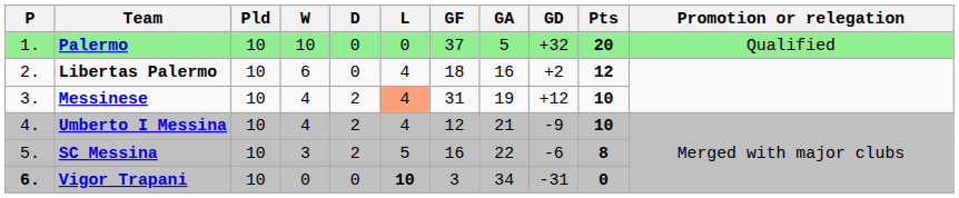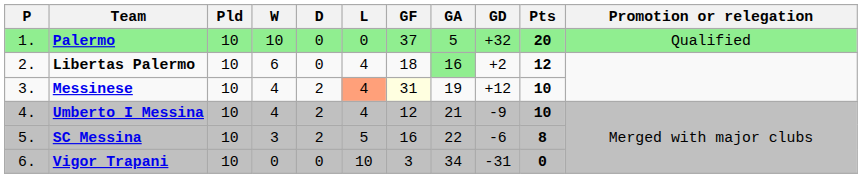Libertas Palermo | GA: no background -> lightgreen background
Messinese | GF: no background -> lightyellow background
Vigor Trapani | P: bold -> normal
Vigor Trapani | L: bold -> normal
